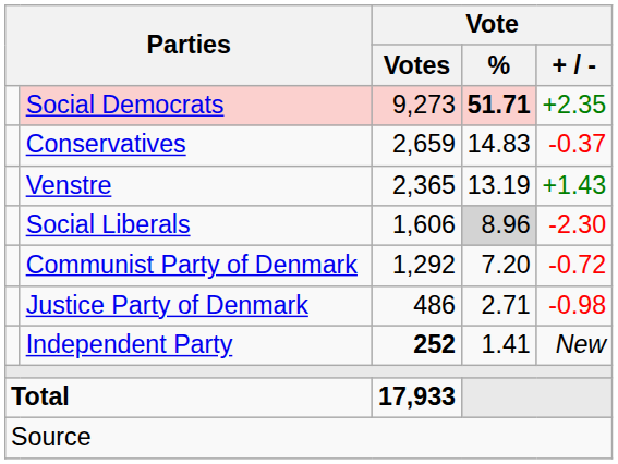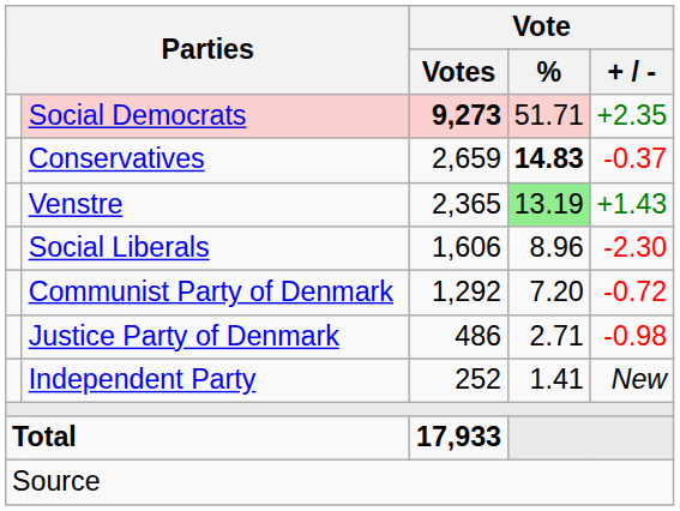Social Democrats | Vote / Votes: normal -> bold
Social Democrats | Vote / %: bold -> normal
Conservatives | Vote / %: normal -> bold
Venstre | Vote / %: no background -> lightgreen background
Social Liberals | Vote / %: lightgrey background -> no background
Independent Party | Vote / Votes: bold -> normal
